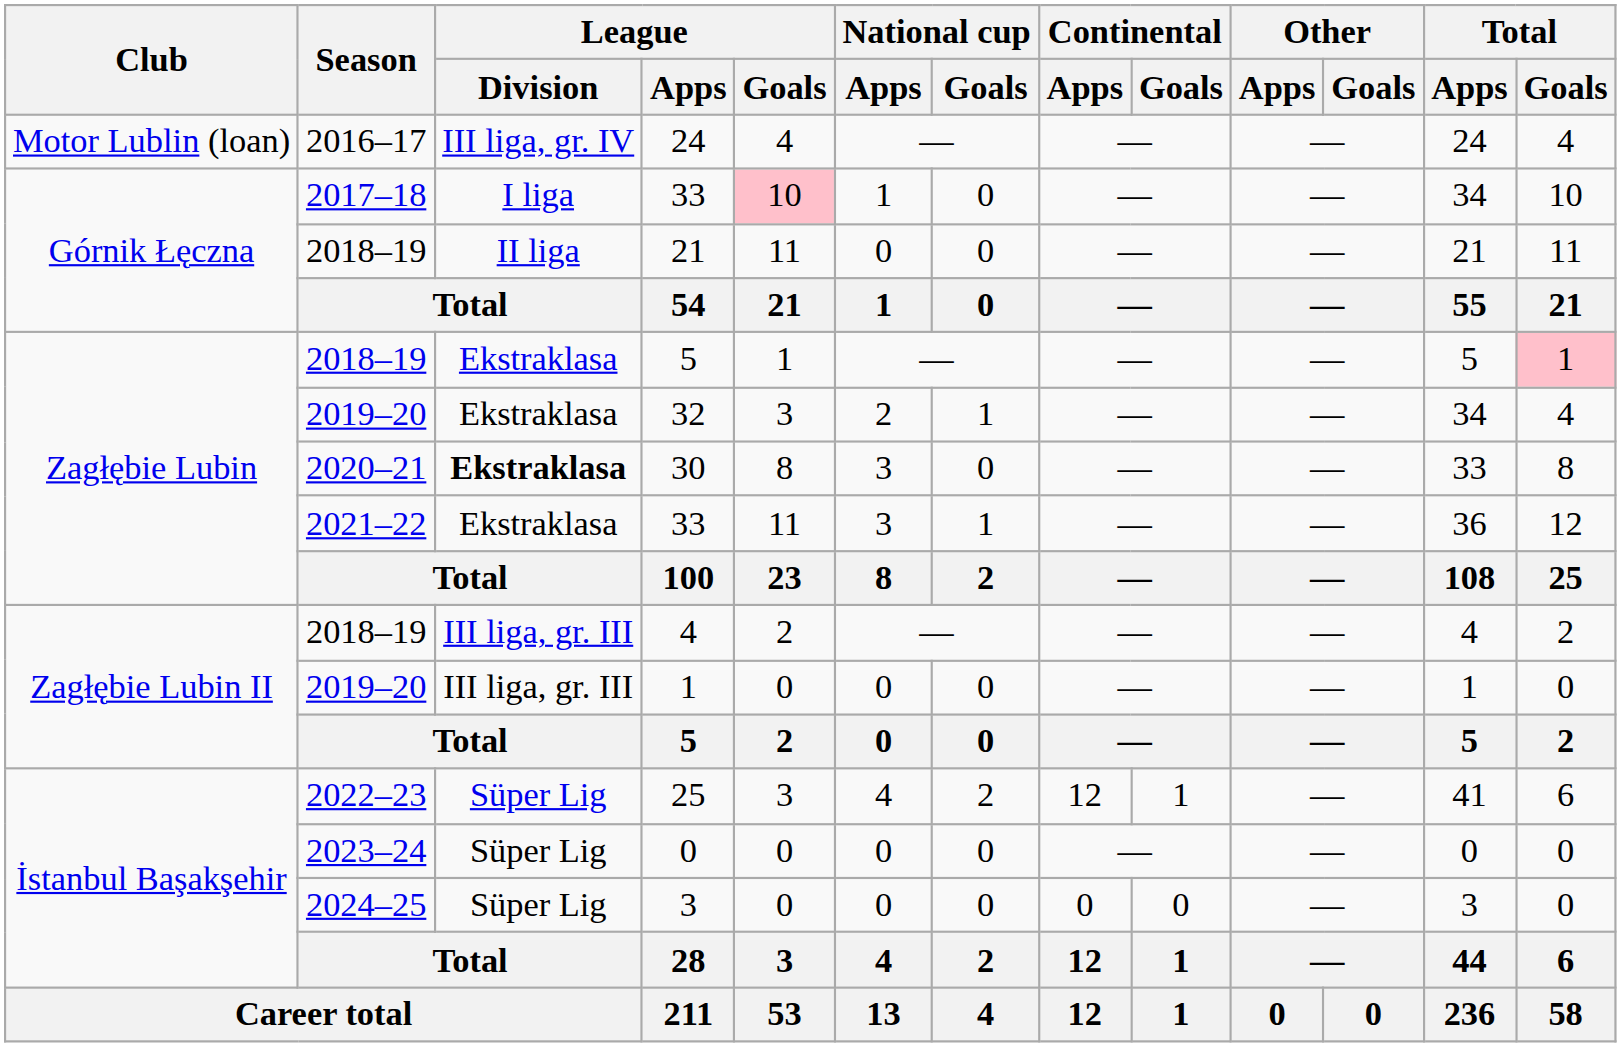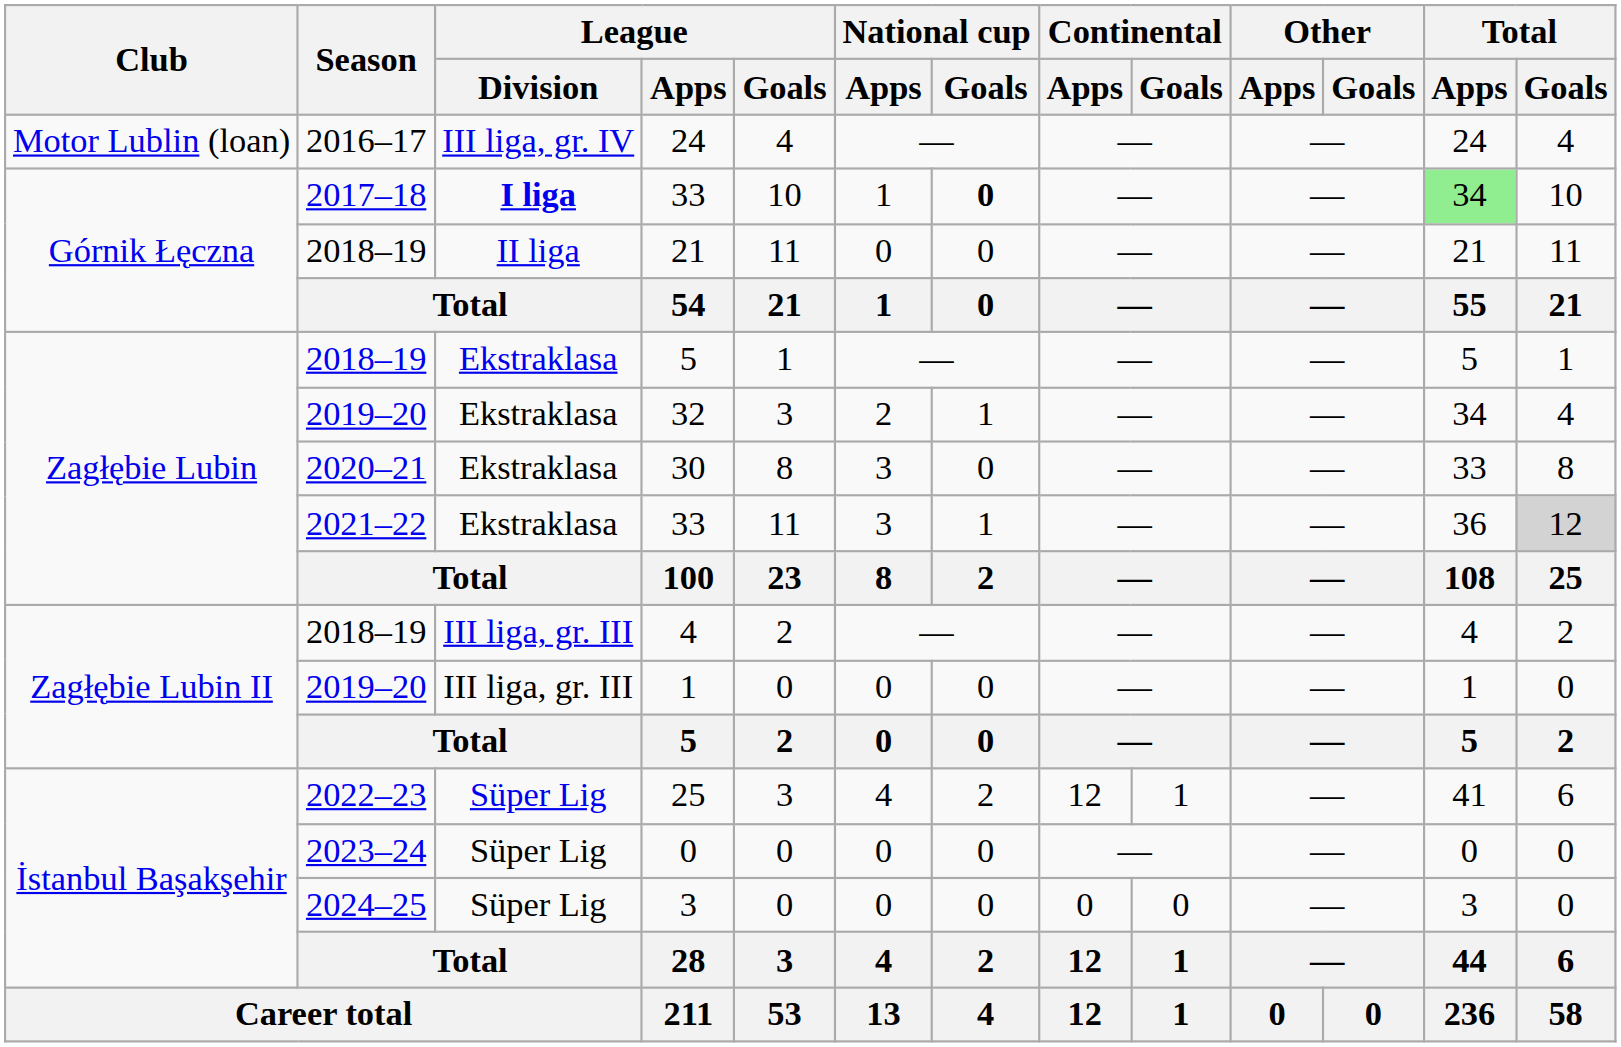2017–18 / 33 | League / Division: normal -> bold
2017–18 / 33 | League / Goals: pink background -> no background
2017–18 / 33 | National cup / Goals: normal -> bold
2017–18 / 33 | Total / Apps: no background -> lightgreen background
2018–19 / 5 | Total / Goals: pink background -> no background
30 | League / Division: bold -> normal
2021–22 / 33 | Total / Goals: no background -> lightgrey background
